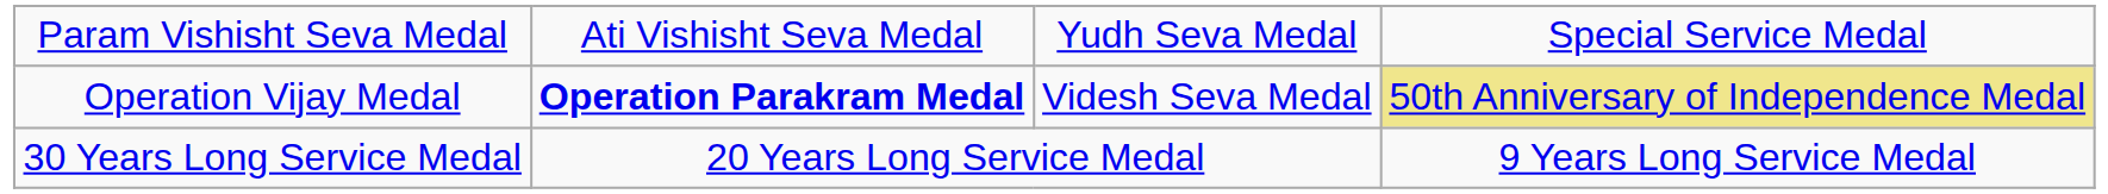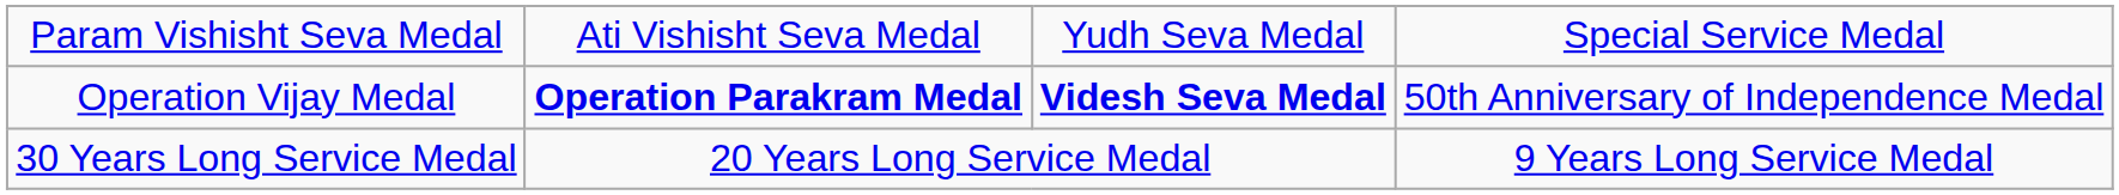Operation Vijay Medal | column 3: normal -> bold
Operation Vijay Medal | column 4: khaki background -> no background
